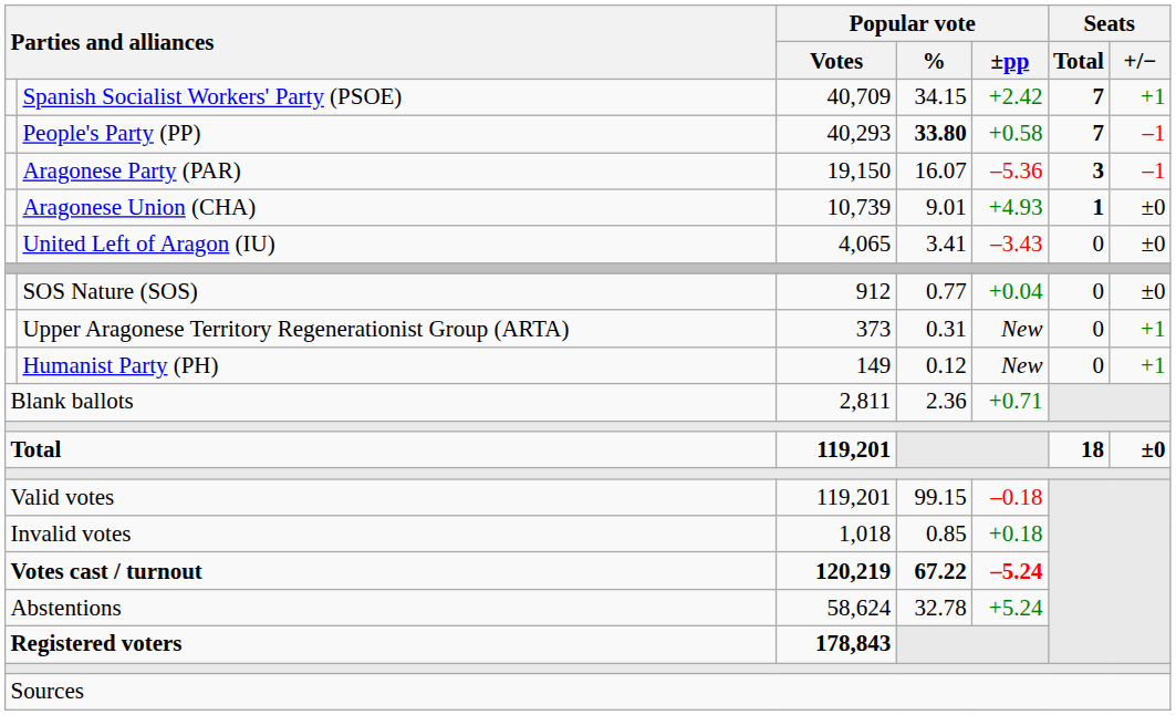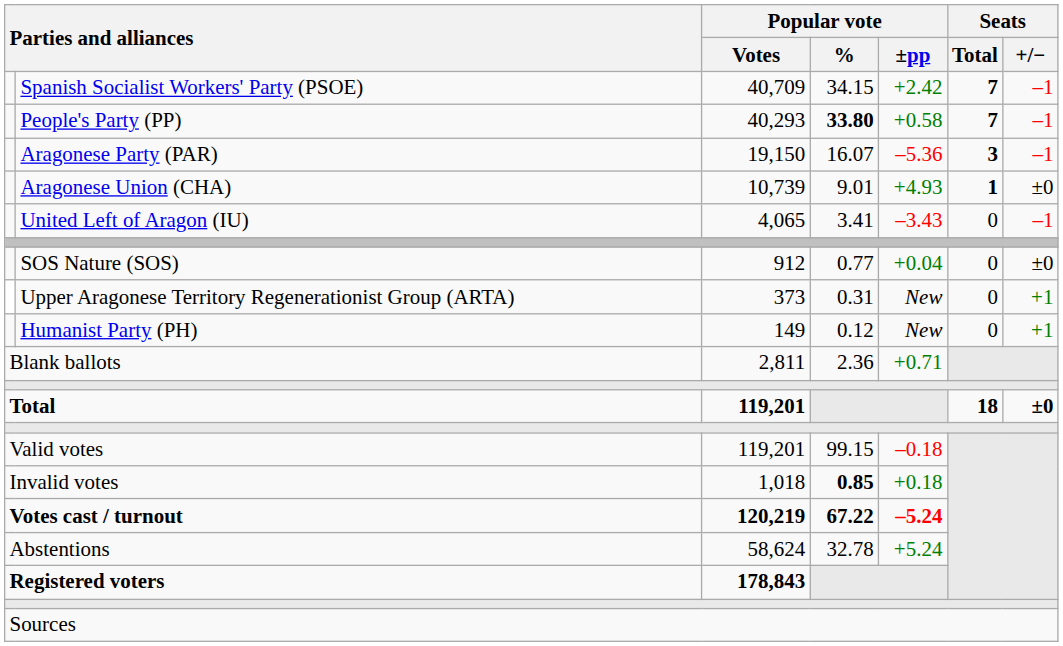Spanish Socialist Workers' Party (PSOE) | Seats / +/−: +1 -> –1
United Left of Aragon (IU) | Seats / +/−: ±0 -> –1
Invalid votes | Popular vote / %: normal -> bold
